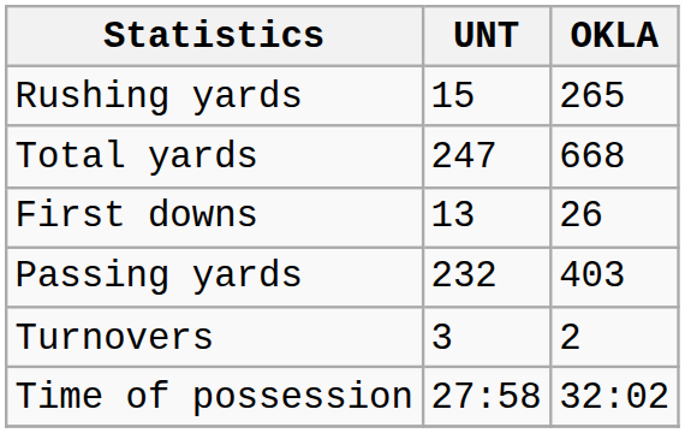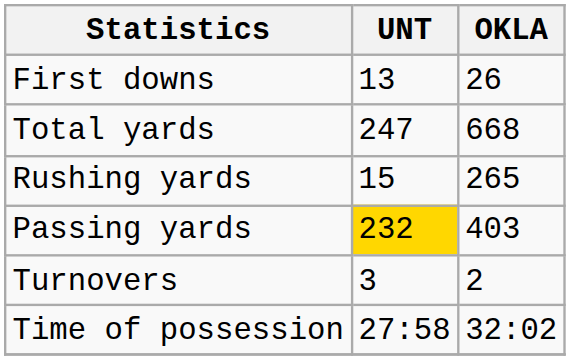rows swapped: First downs <-> Rushing yards
Passing yards | UNT: no background -> gold background
